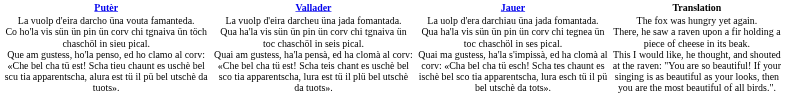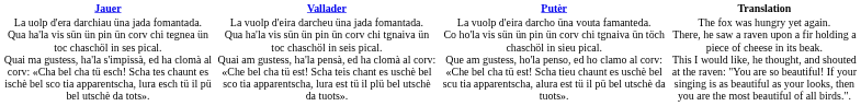columns swapped: Putèr <-> Jauer
